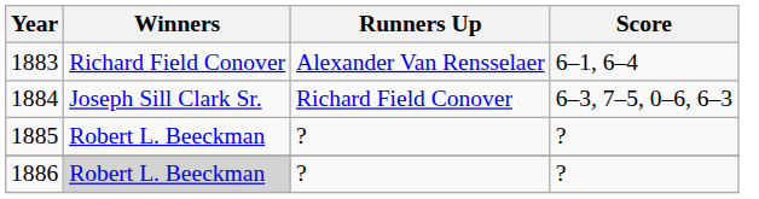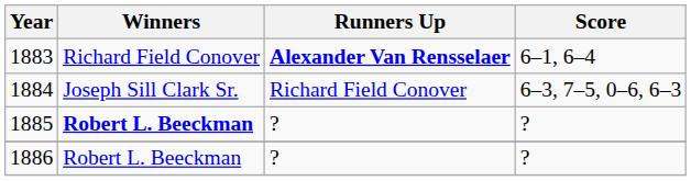1883 | Runners Up: normal -> bold
1885 | Winners: normal -> bold
1886 | Winners: lightgrey background -> no background
